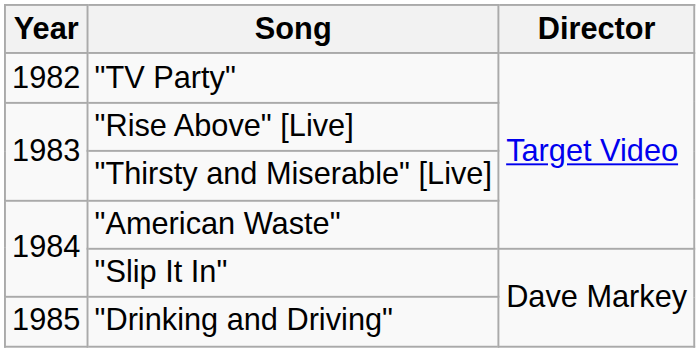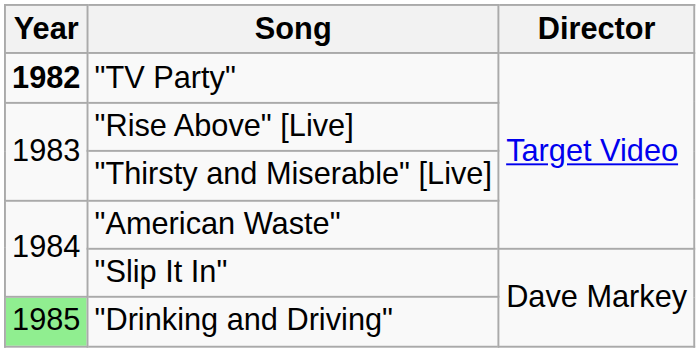"TV Party" | Year: normal -> bold
"Drinking and Driving" | Year: no background -> lightgreen background
